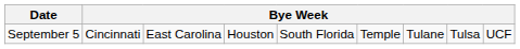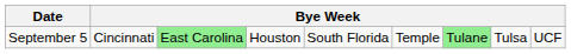September 5 | column 3: no background -> lightgreen background
September 5 | column 7: no background -> lightgreen background
